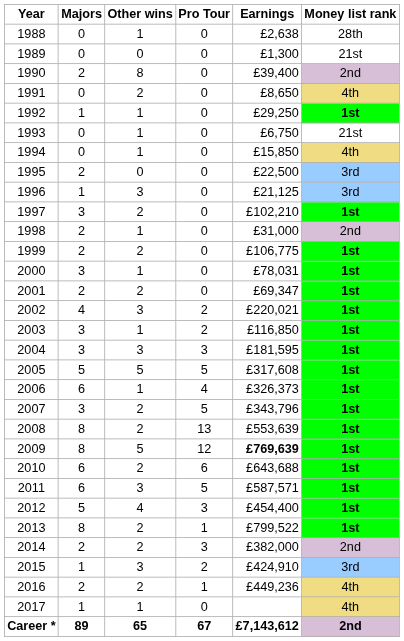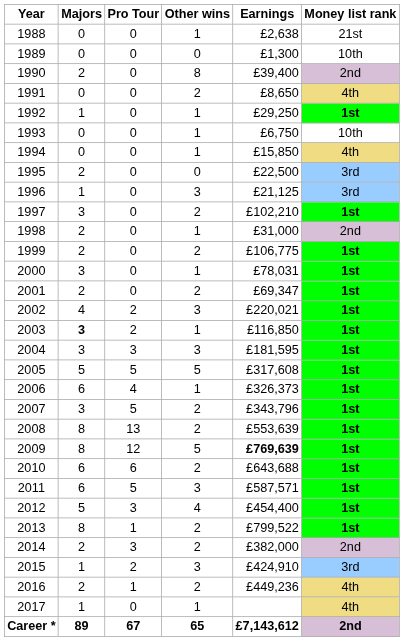columns swapped: Pro Tour <-> Other wins
1988 | Money list rank: 28th -> 21st
1989 | Money list rank: 21st -> 10th
1993 | Money list rank: 21st -> 10th
2003 | Majors: normal -> bold
